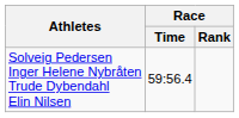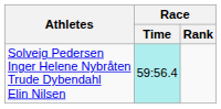row 3 | Race / Time: no background -> paleturquoise background
